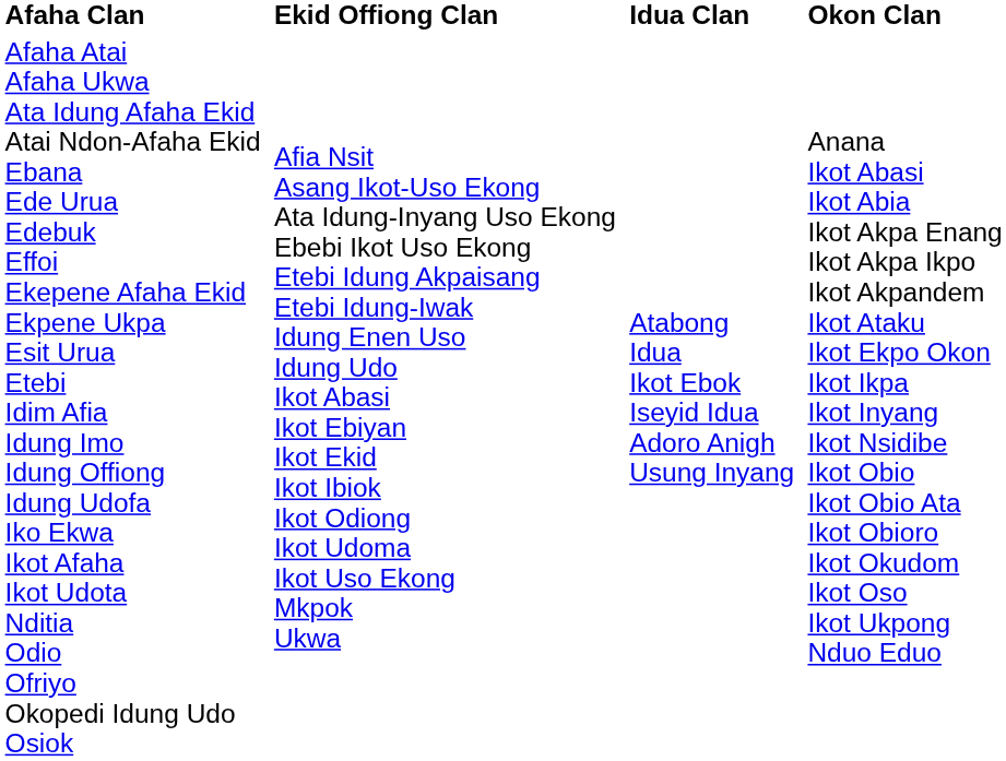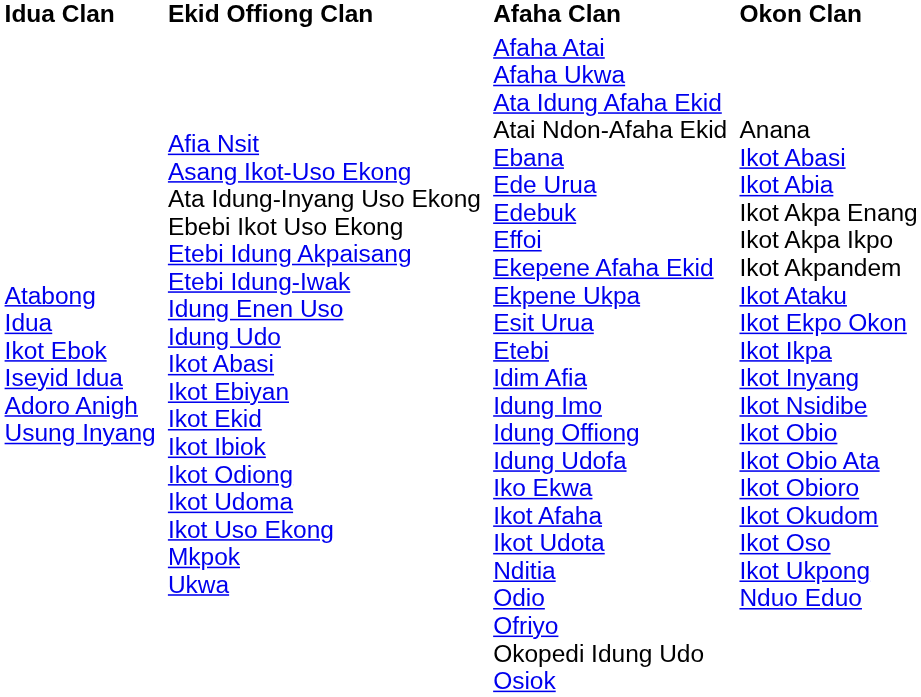columns swapped: Afaha Clan <-> Idua Clan
